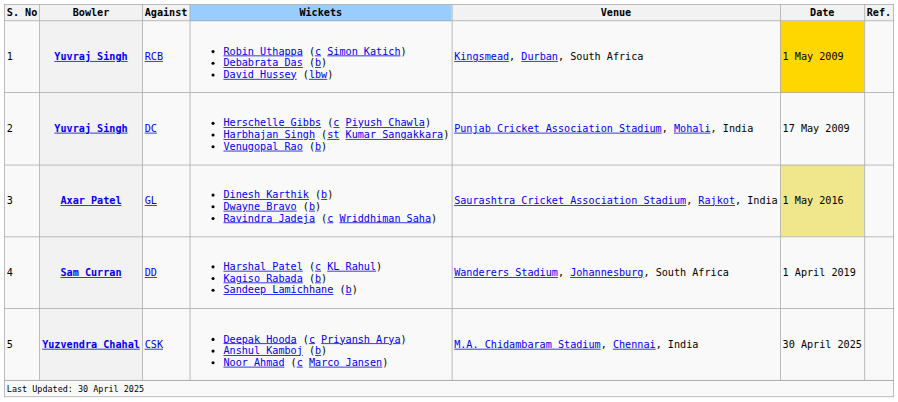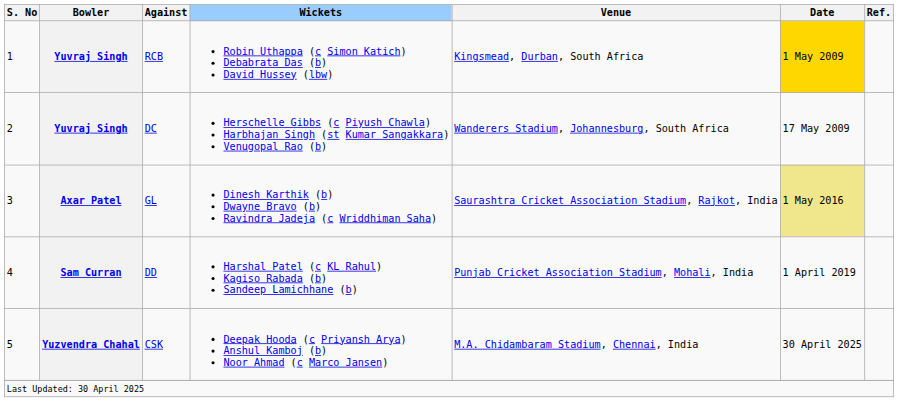DC | Venue: Punjab Cricket Association Stadium, Mohali, India -> Wanderers Stadium, Johannesburg, South Africa
DD | Venue: Wanderers Stadium, Johannesburg, South Africa -> Punjab Cricket Association Stadium, Mohali, India
